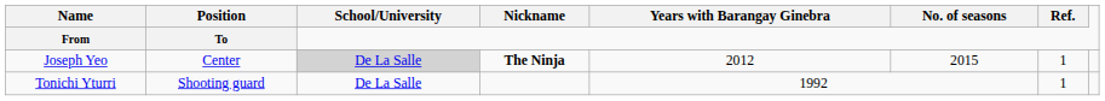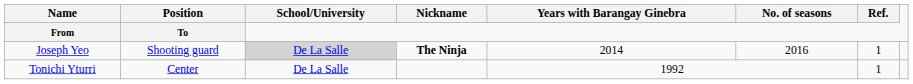Joseph Yeo | Position / To: Center -> Shooting guard
Joseph Yeo | Years with Barangay Ginebra: 2012 -> 2014
Joseph Yeo | No. of seasons: 2015 -> 2016
Tonichi Yturri | Position / To: Shooting guard -> Center
